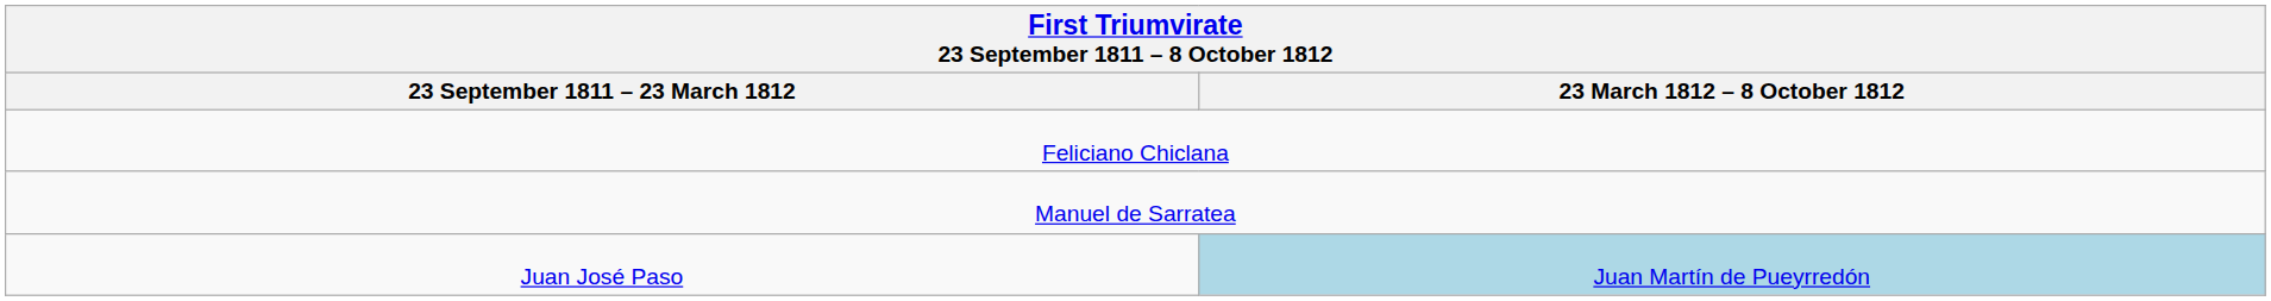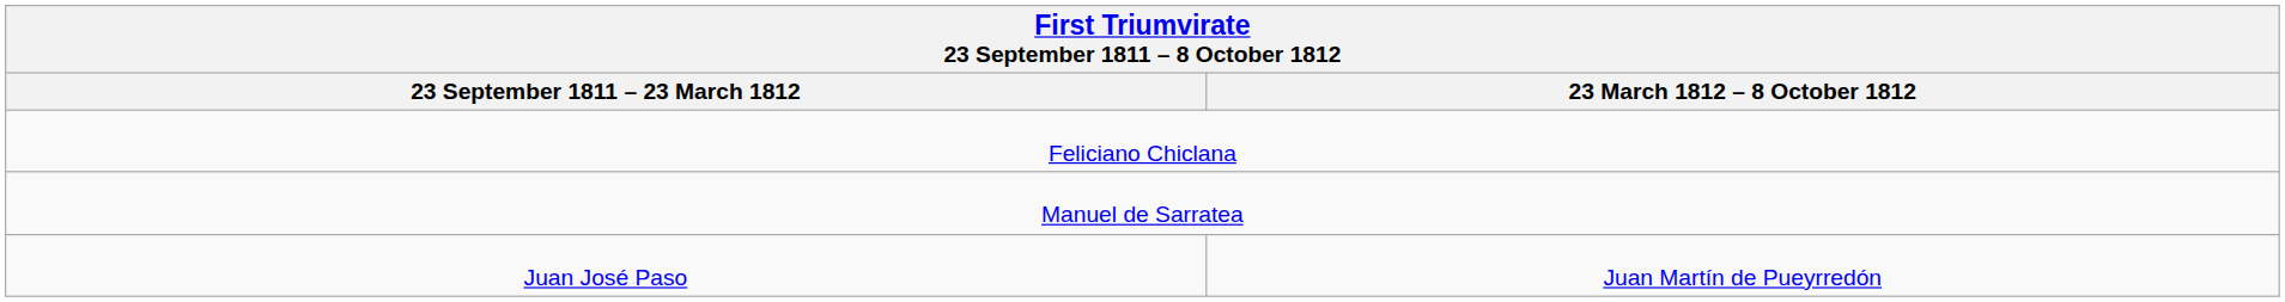Juan José Paso | 23 March 1812 – 8 October 1812: lightblue background -> no background
